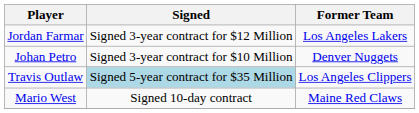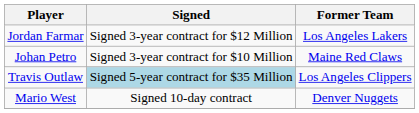Johan Petro | Former Team: Denver Nuggets -> Maine Red Claws
Mario West | Former Team: Maine Red Claws -> Denver Nuggets
